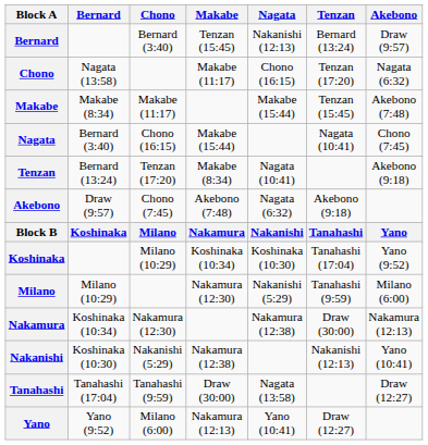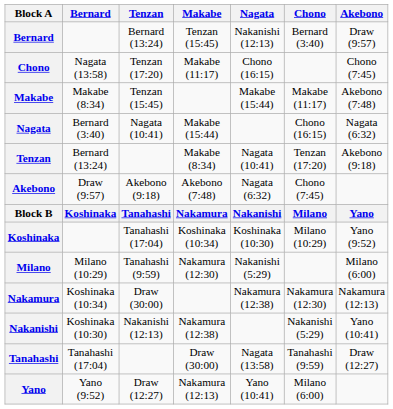columns swapped: Chono <-> Tenzan
row 3 | Akebono: Nagata (6:32) -> Chono (7:45)
row 5 | Akebono: Chono (7:45) -> Nagata (6:32)
